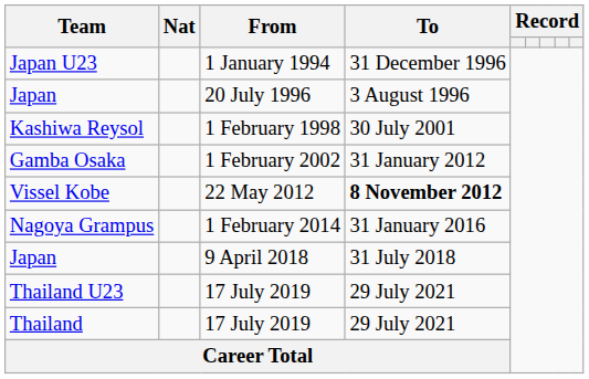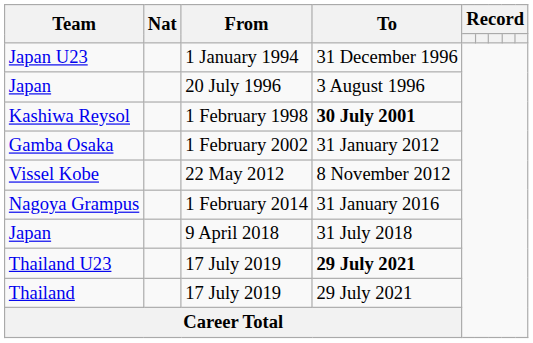Kashiwa Reysol | To: normal -> bold
Vissel Kobe | To: bold -> normal
Thailand U23 | To: normal -> bold
